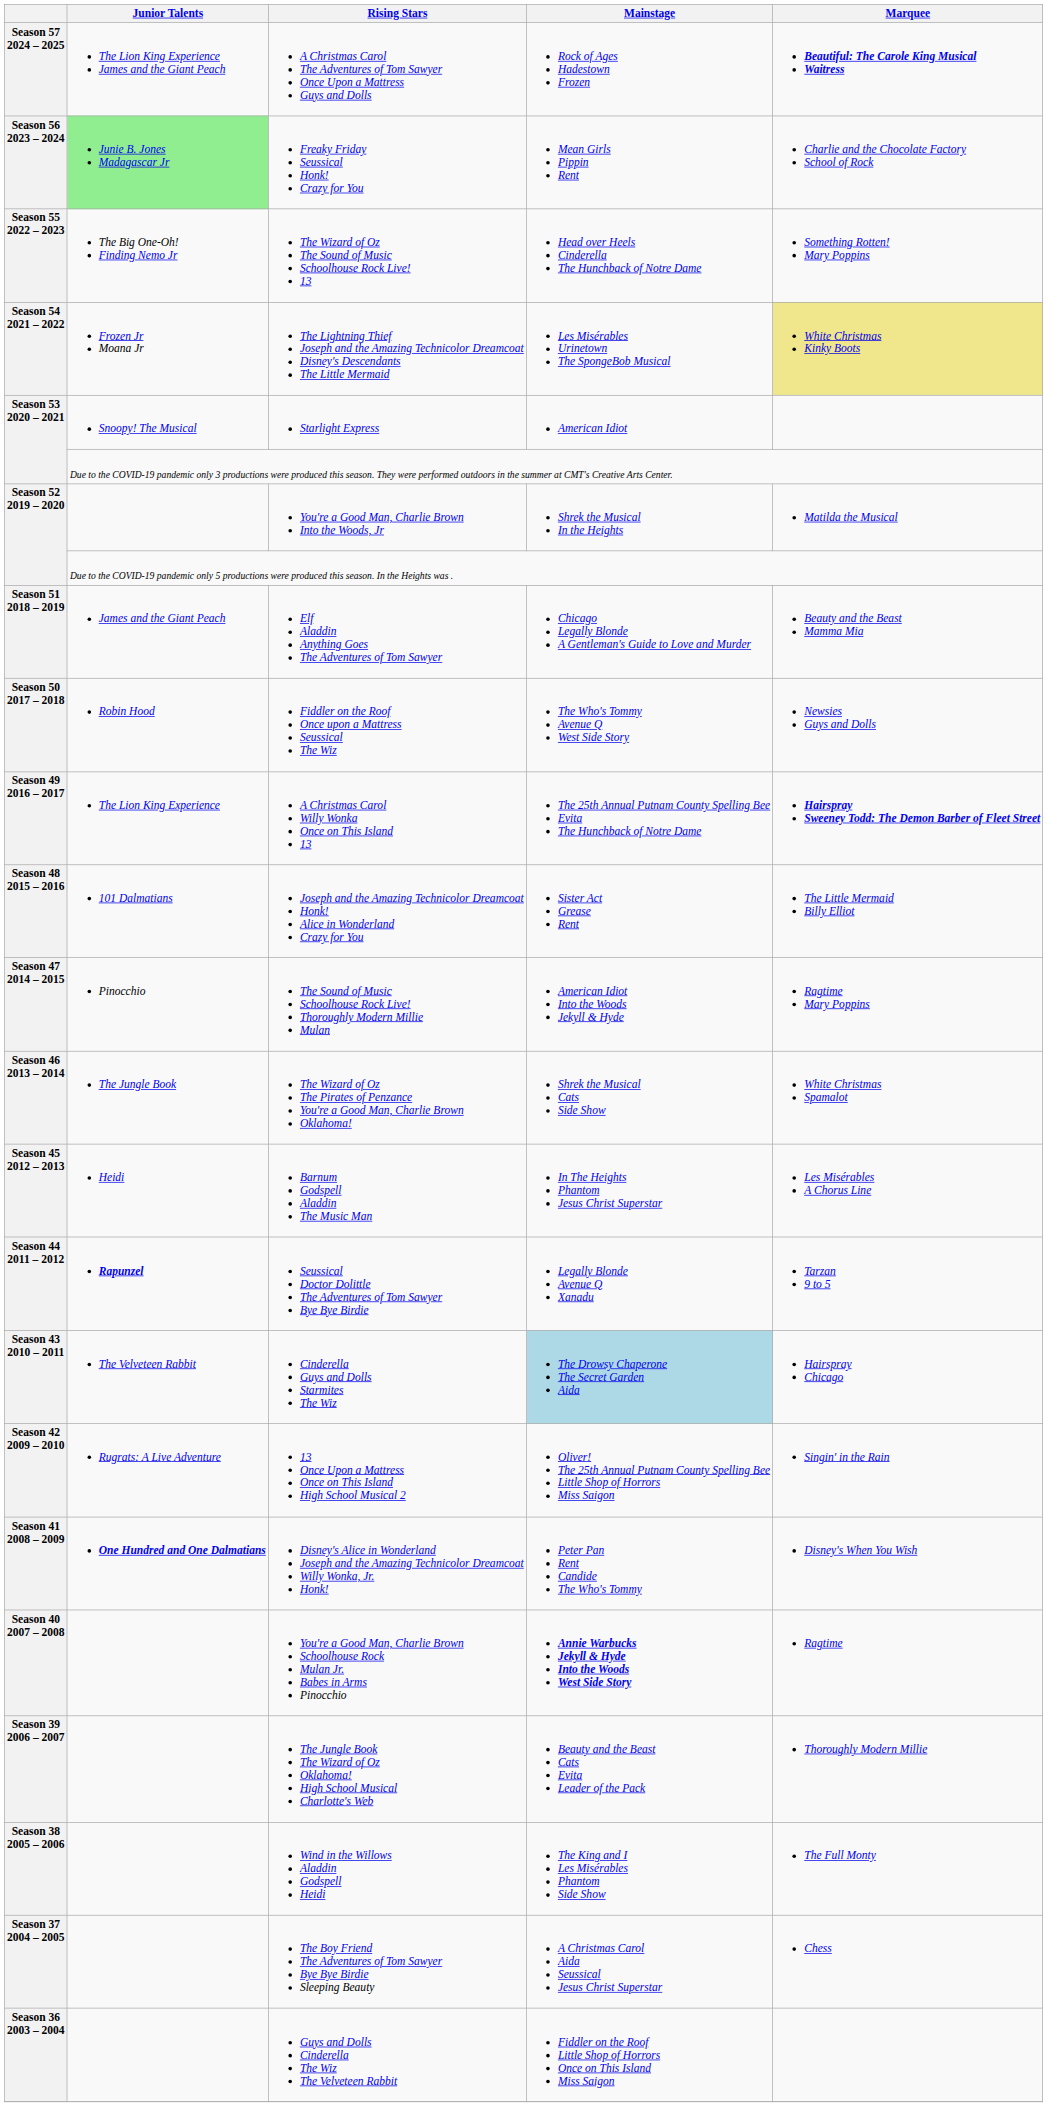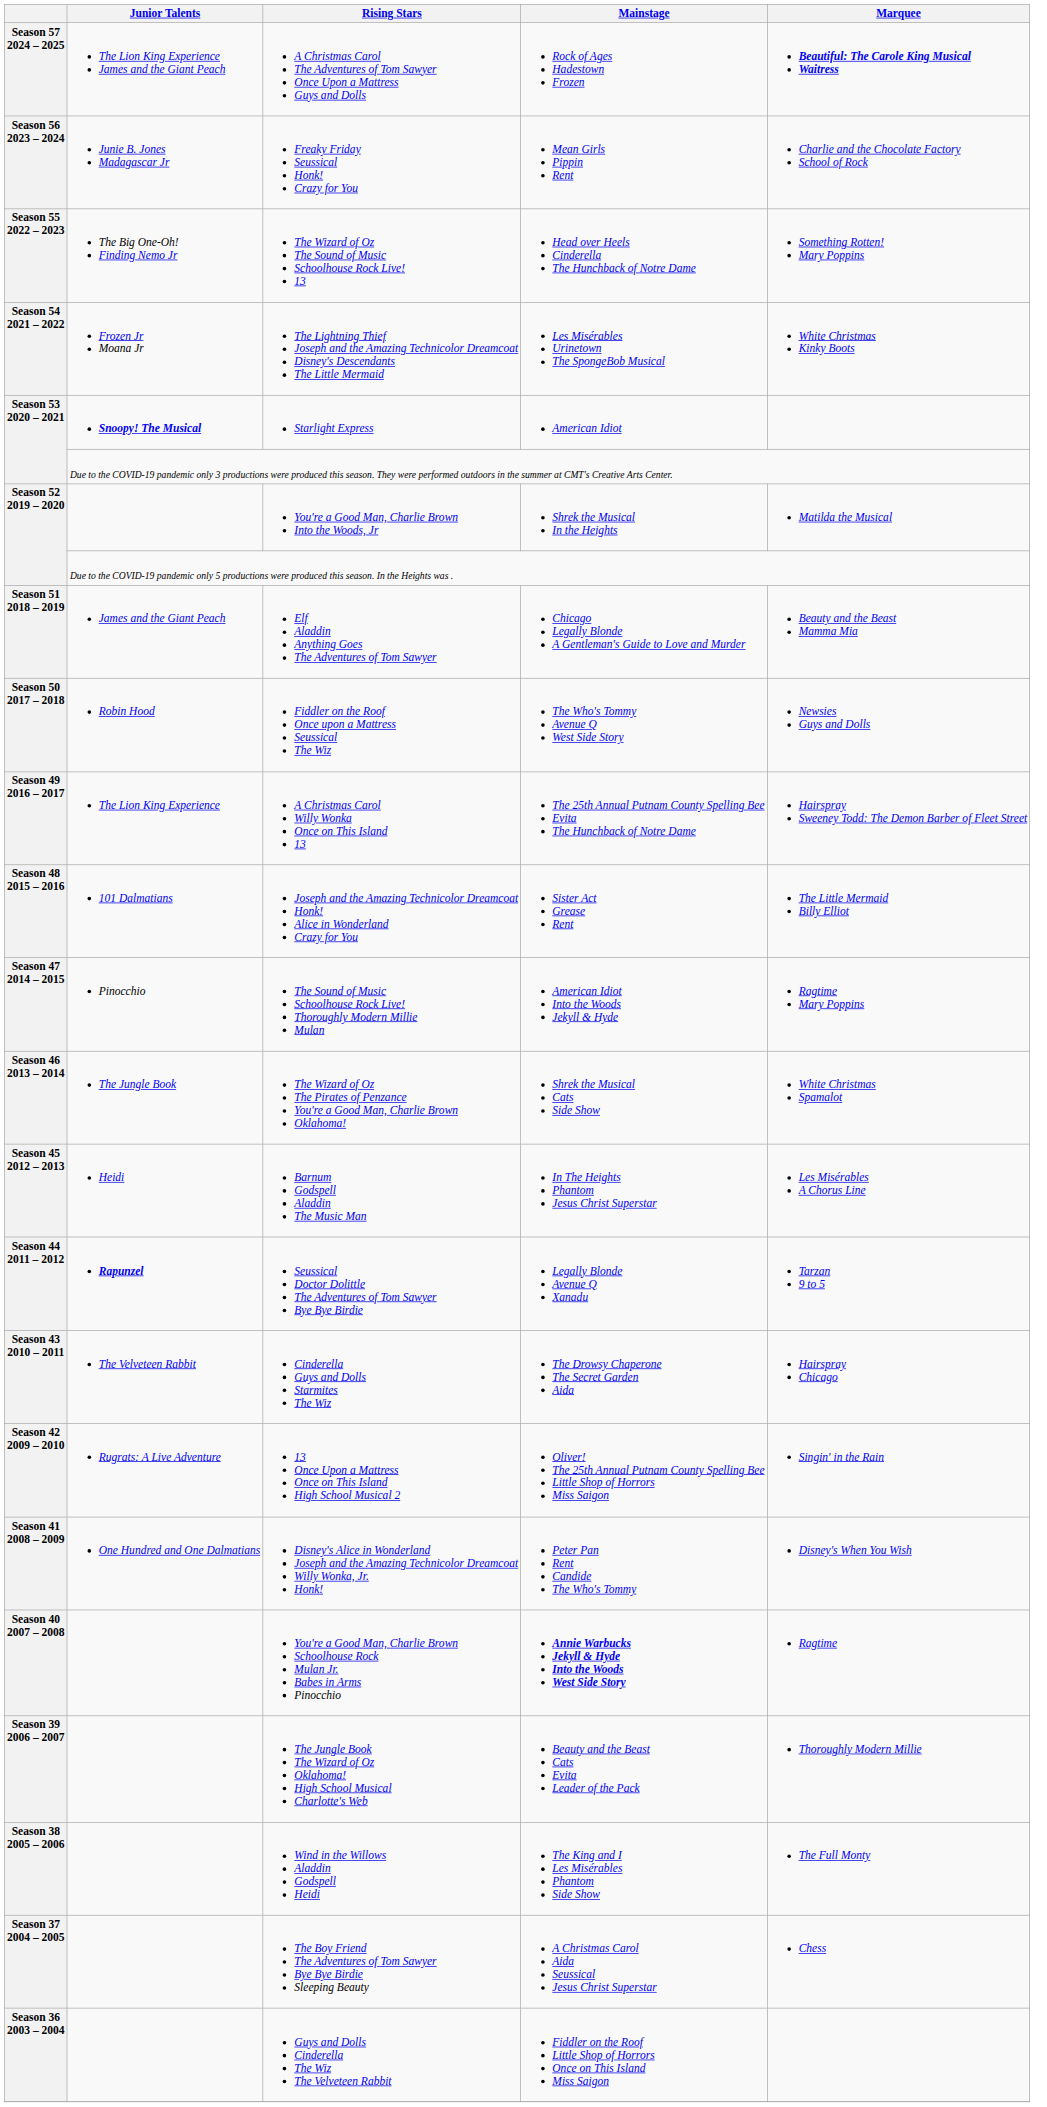Season 56 2023 – 2024 | Junior Talents: lightgreen background -> no background
Season 54 2021 – 2022 | Marquee: khaki background -> no background
Season 53 2020 – 2021 / Starlight Express | Junior Talents: normal -> bold
Season 49 2016 – 2017 | Marquee: bold -> normal
Season 43 2010 – 2011 | Mainstage: lightblue background -> no background
Season 41 2008 – 2009 | Junior Talents: bold -> normal
